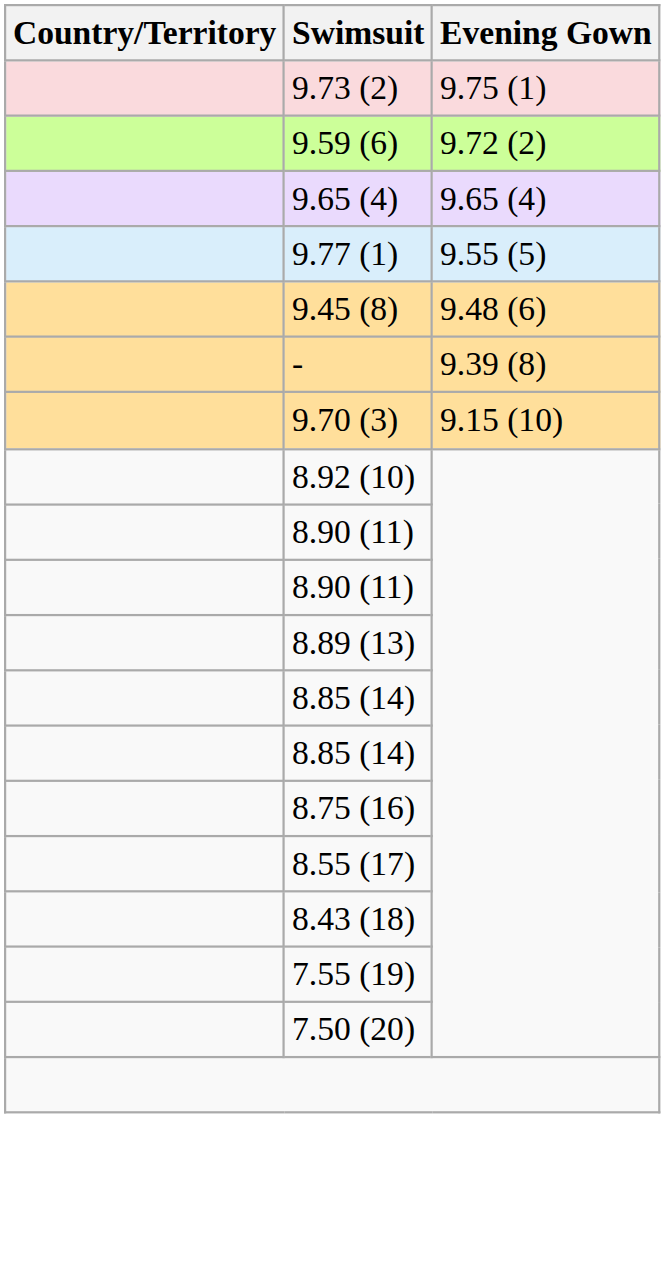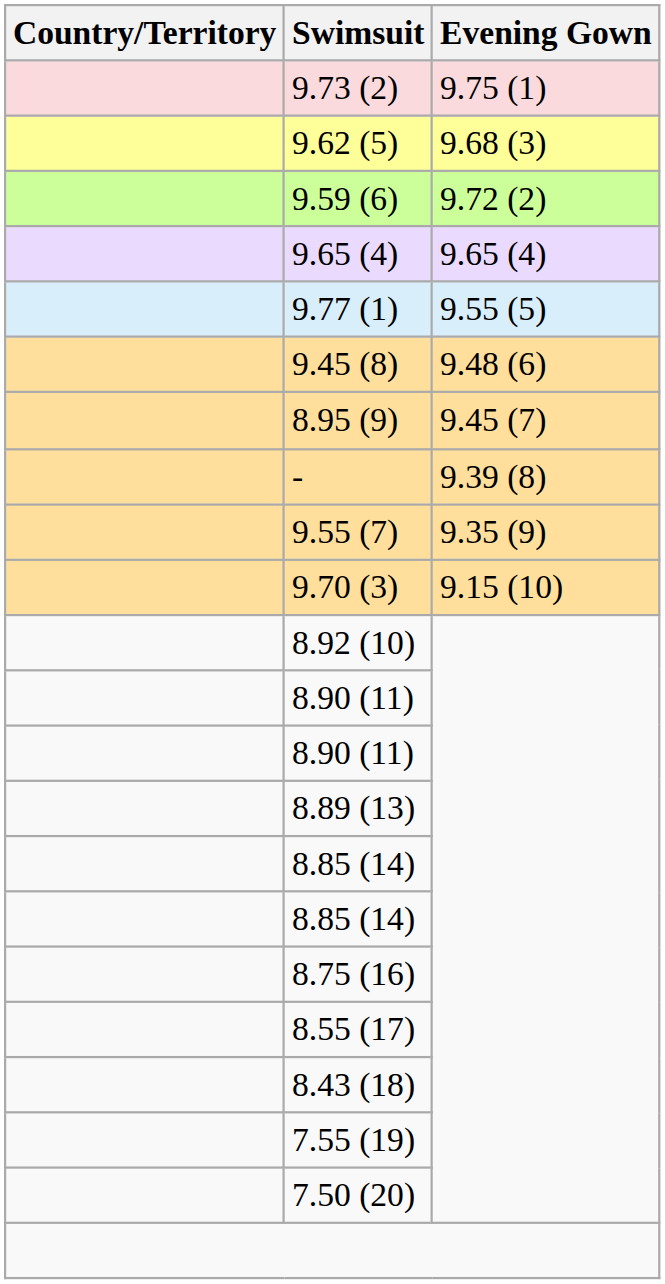+ row: 9.62 (5) | 9.68 (3)
+ row: 8.95 (9) | 9.45 (7)
+ row: 9.55 (7) | 9.35 (9)
